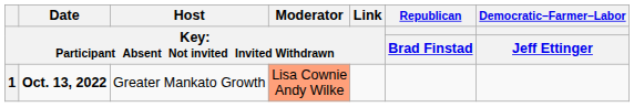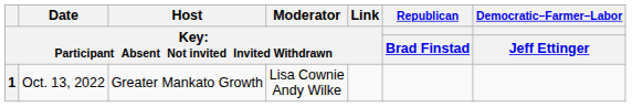1 | column 2: bold -> normal
1 | column 4: lightsalmon background -> no background
